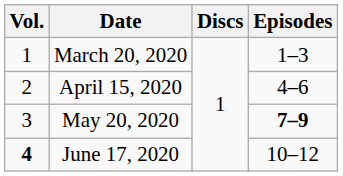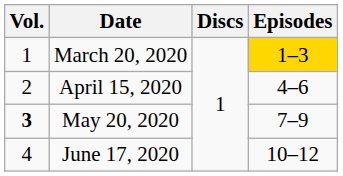March 20, 2020 | Episodes: no background -> gold background
May 20, 2020 | Vol.: normal -> bold
May 20, 2020 | Episodes: bold -> normal
June 17, 2020 | Vol.: bold -> normal
